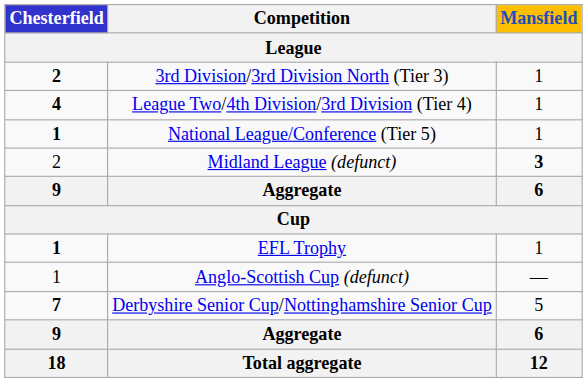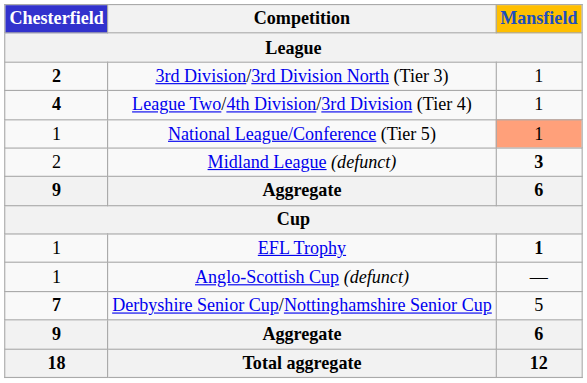National League/Conference (Tier 5) | Chesterfield: bold -> normal
National League/Conference (Tier 5) | Mansfield: no background -> lightsalmon background
EFL Trophy | Chesterfield: bold -> normal
EFL Trophy | Mansfield: normal -> bold
